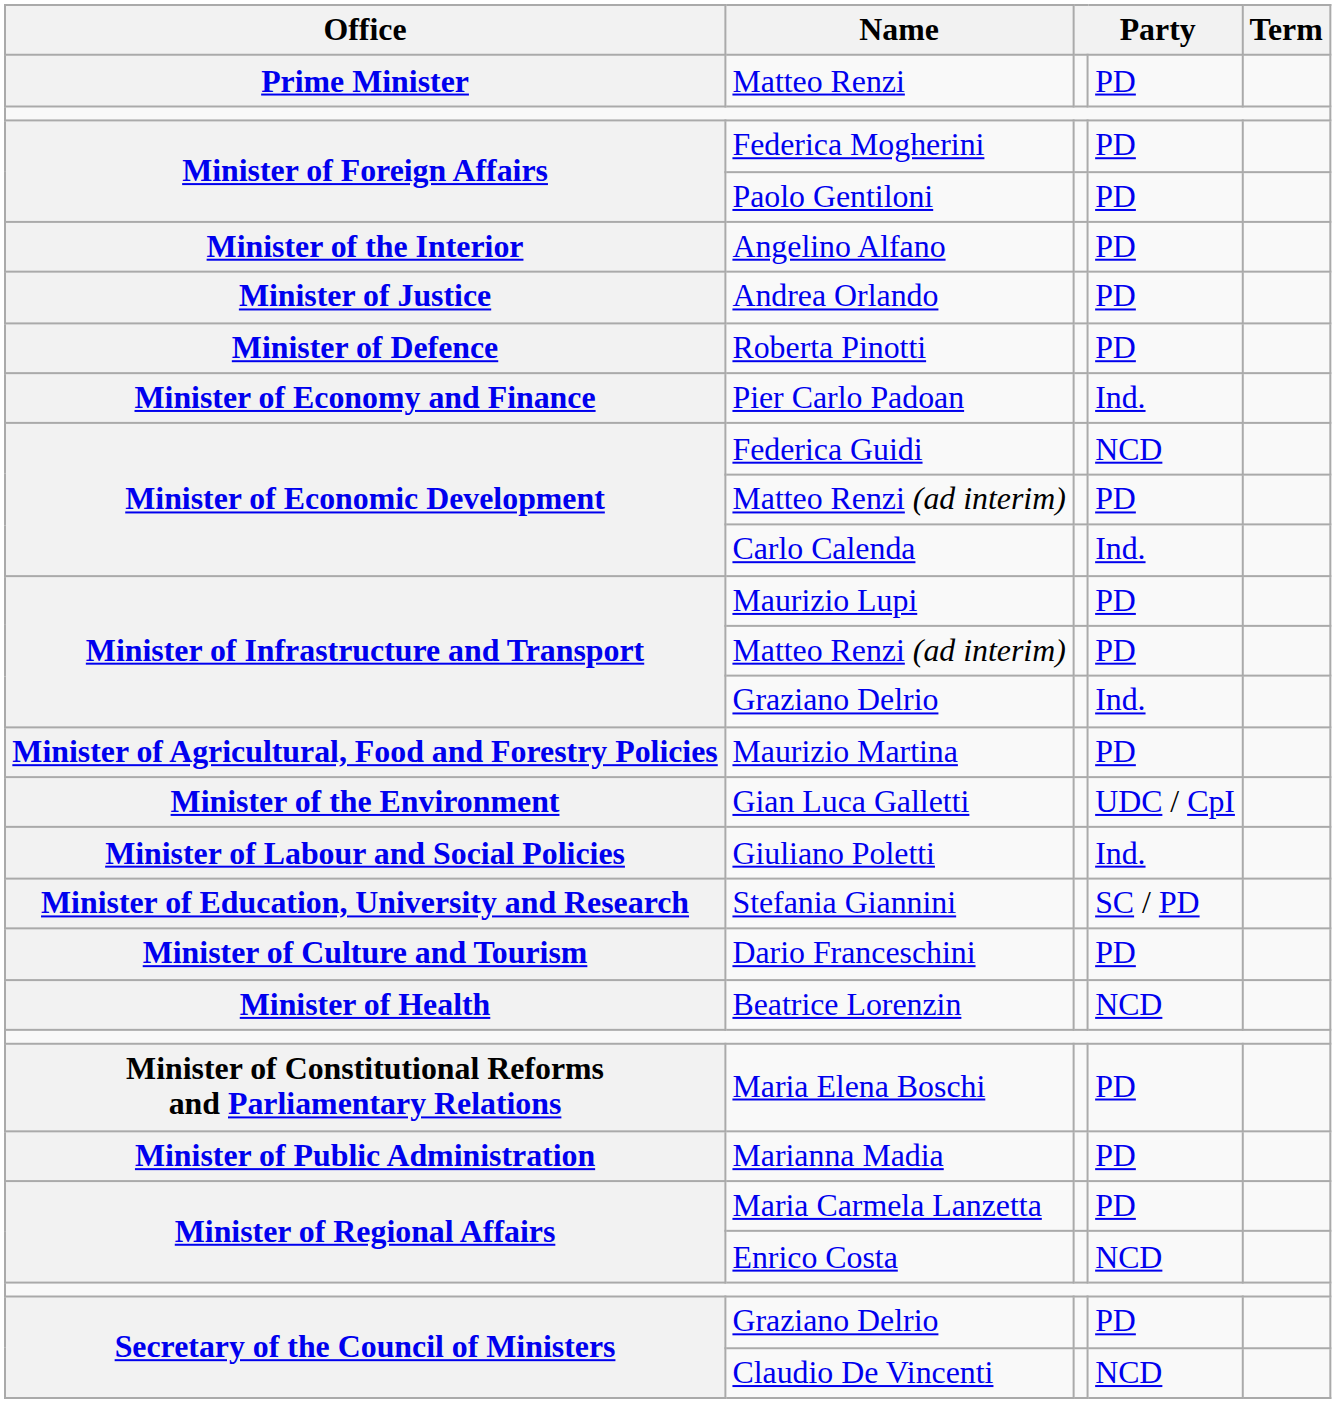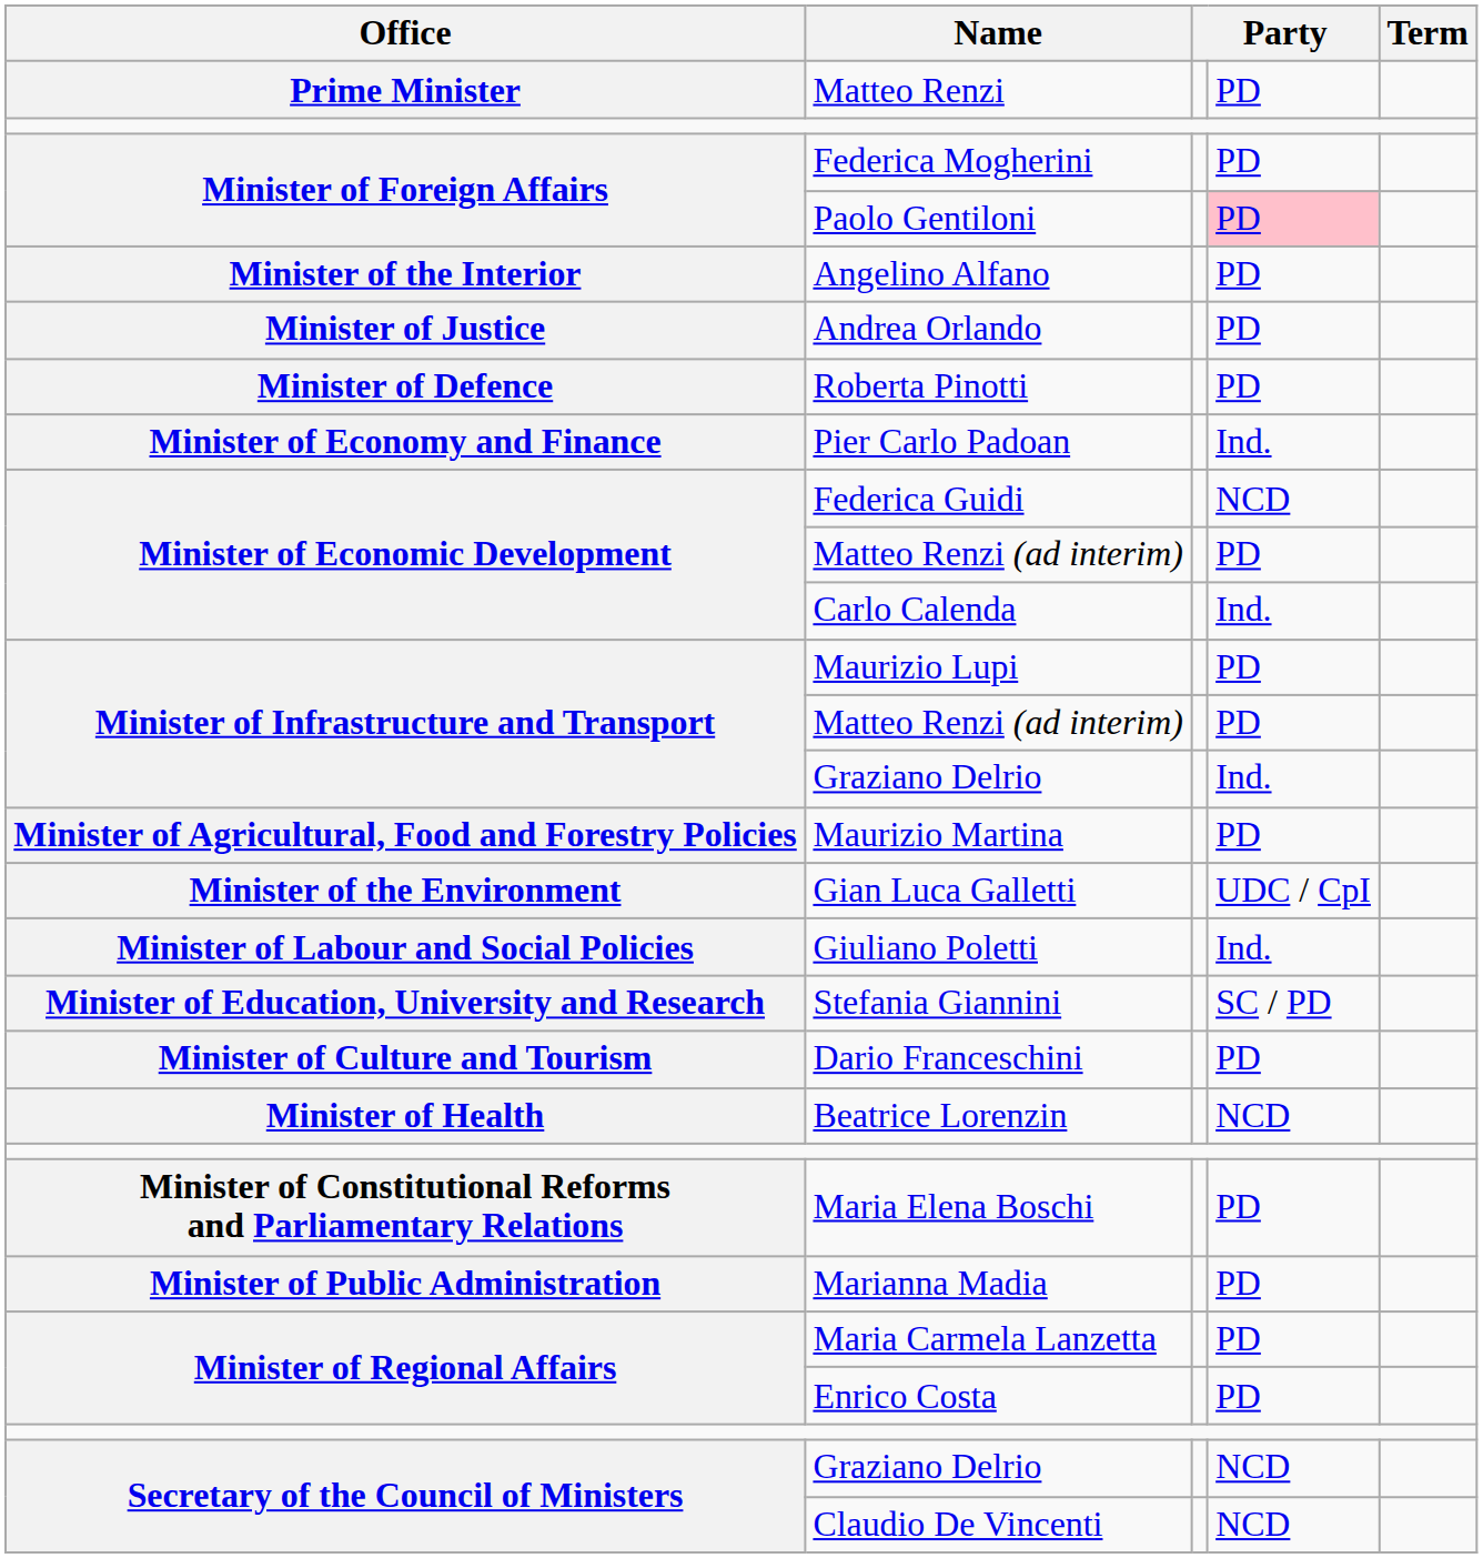Paolo Gentiloni | column 4: no background -> pink background
Enrico Costa | column 4: NCD -> PD
Secretary of the Council of Ministers / Graziano Delrio | column 4: PD -> NCD
